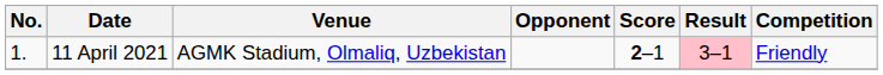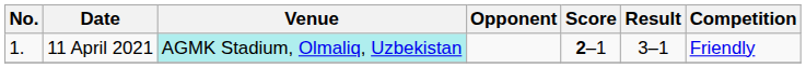11 April 2021 | Venue: no background -> paleturquoise background
11 April 2021 | Result: pink background -> no background
